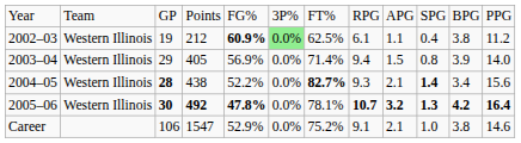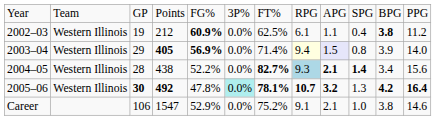2002–03 | column 6: lightgreen background -> no background
2002–03 | column 11: normal -> bold
2003–04 | column 4: normal -> bold
2003–04 | column 5: normal -> bold
2003–04 | column 8: no background -> lightyellow background
2003–04 | column 9: no background -> lavender background
2004–05 | column 3: bold -> normal
2004–05 | column 8: no background -> lightblue background
2004–05 | column 9: normal -> bold
2005–06 | column 5: bold -> normal
2005–06 | column 6: no background -> paleturquoise background
2005–06 | column 7: normal -> bold
2005–06 | column 10: bold -> normal
